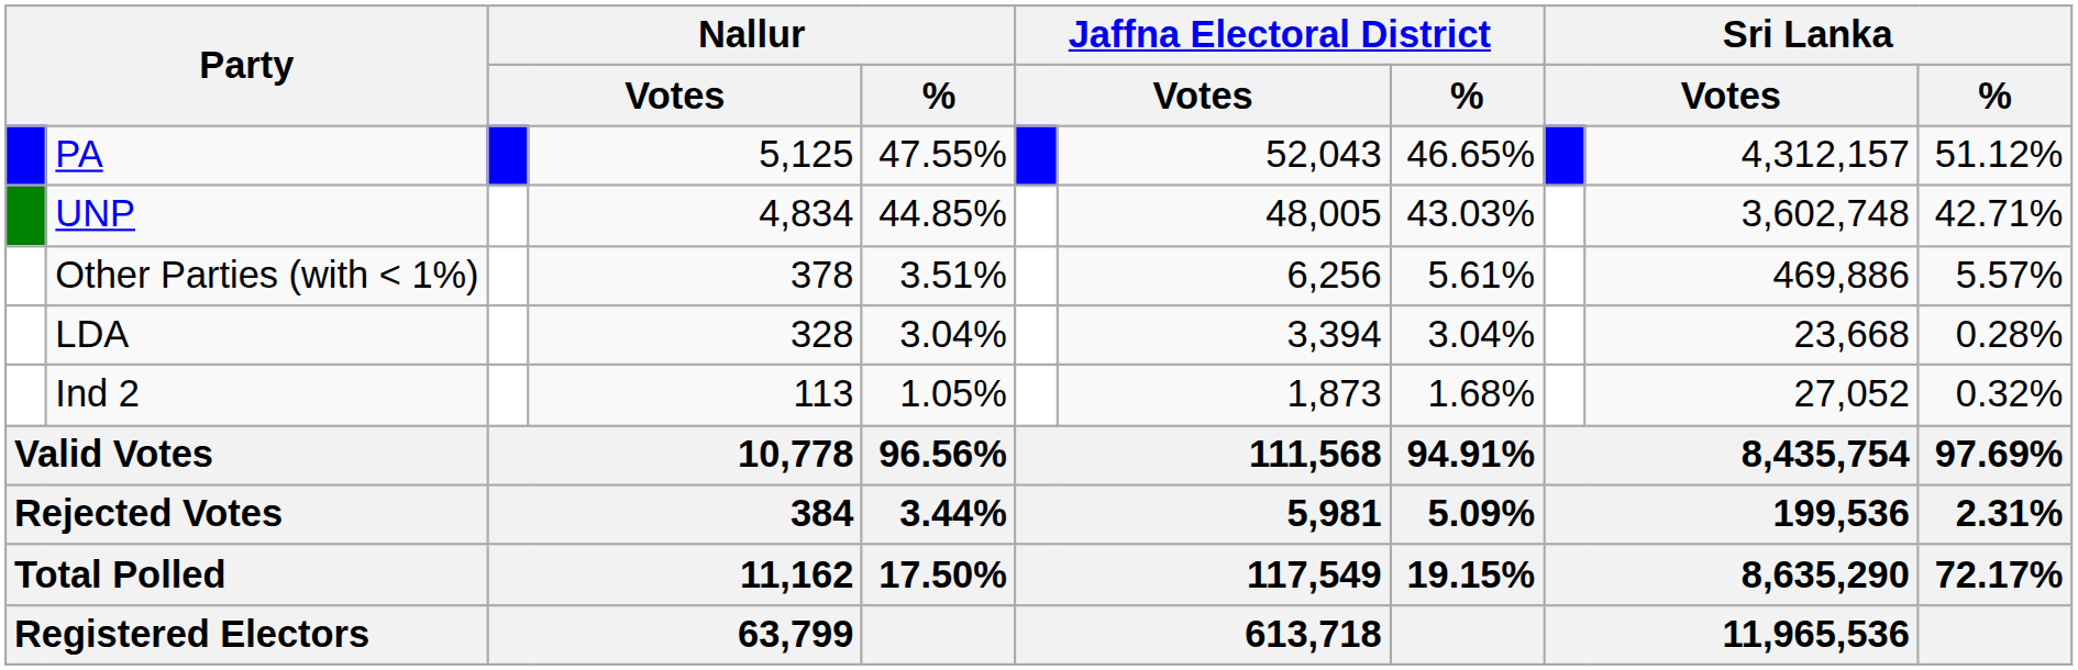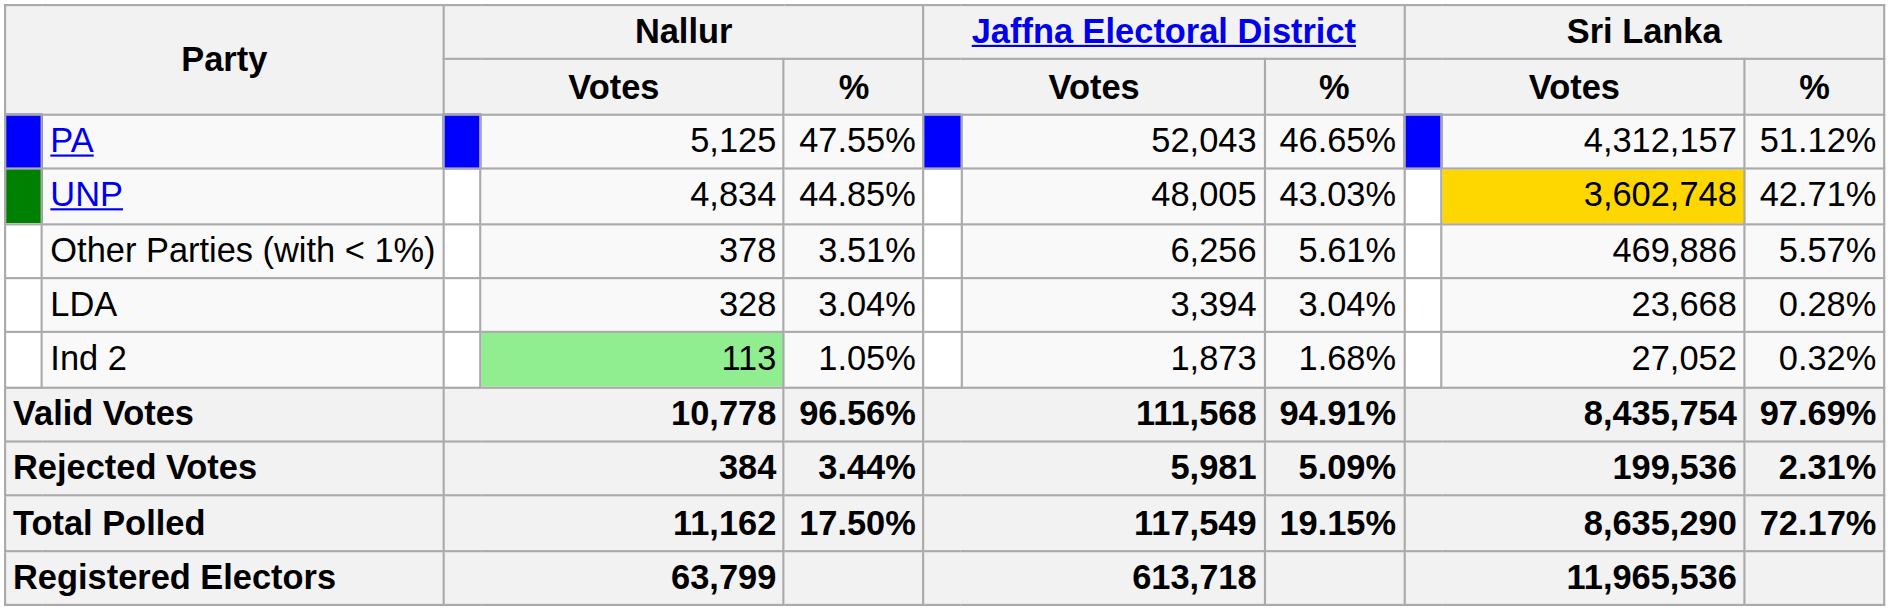UNP | column 10: no background -> gold background
Ind 2 | column 4: no background -> lightgreen background
